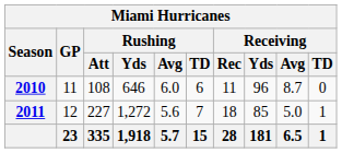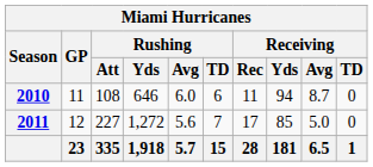2010 | Receiving / Yds: 96 -> 94
2011 | Receiving / Rec: 18 -> 17
2011 | Receiving / TD: 1 -> 0
